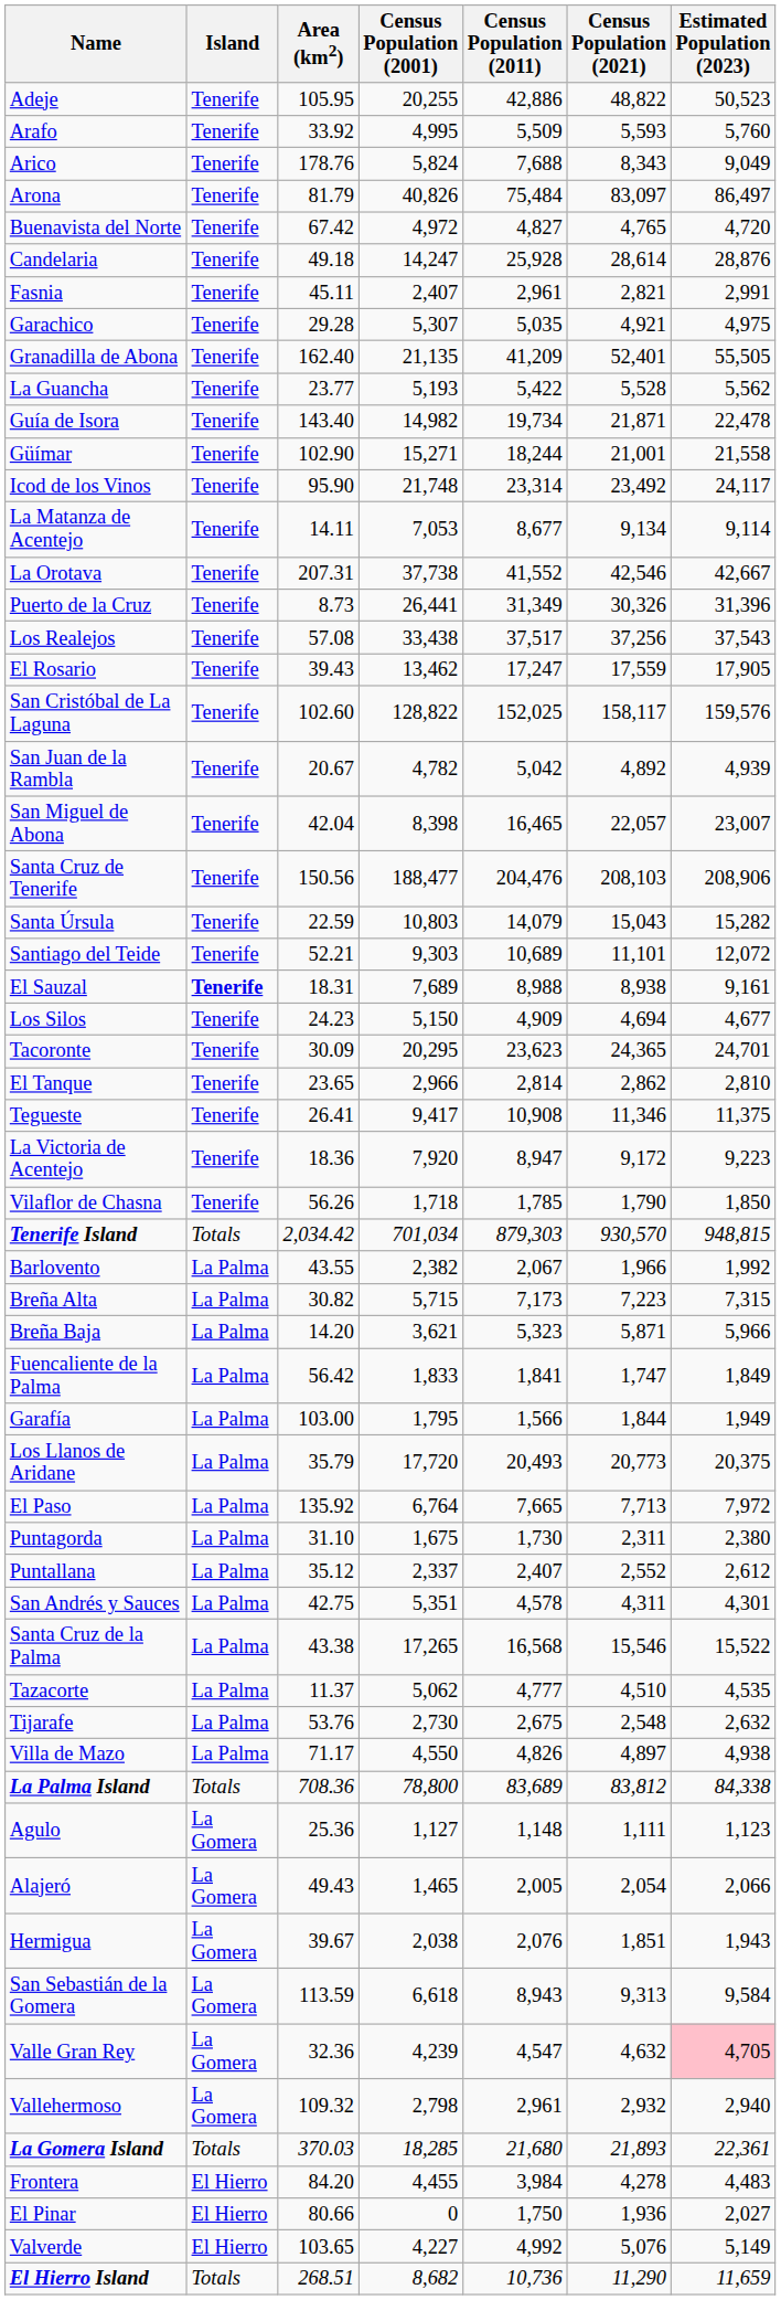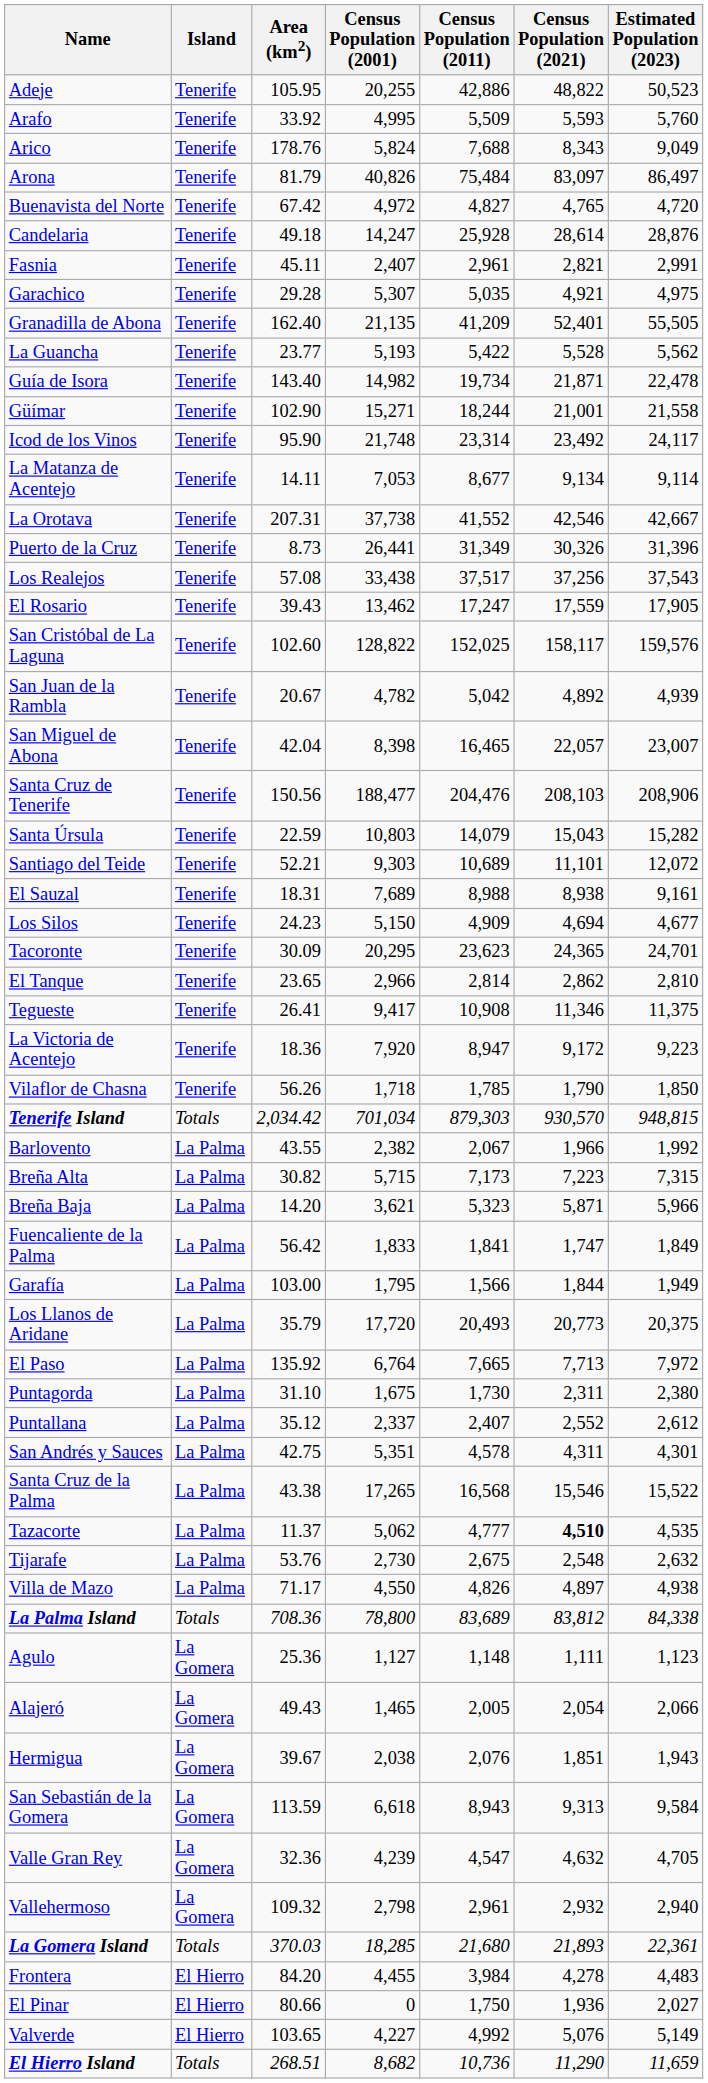El Sauzal | Island: bold -> normal
Tazacorte | Census Population (2021): normal -> bold
Valle Gran Rey | Estimated Population (2023): pink background -> no background
